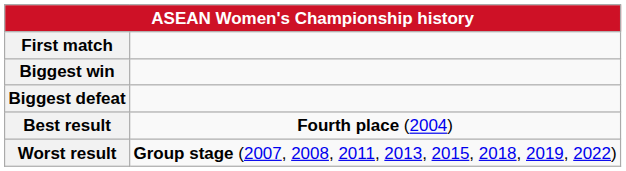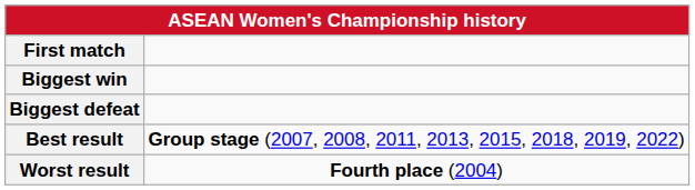Best result | column 2: Fourth place (2004) -> Group stage (2007, 2008, 2011, 2013, 2015, 2018, 2019, 2022)
Worst result | column 2: Group stage (2007, 2008, 2011, 2013, 2015, 2018, 2019, 2022) -> Fourth place (2004)
